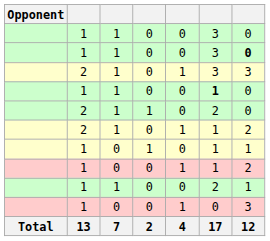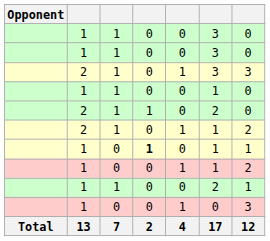row 3 | column 7: bold -> normal
row 5 | column 6: bold -> normal
row 8 | column 4: normal -> bold
